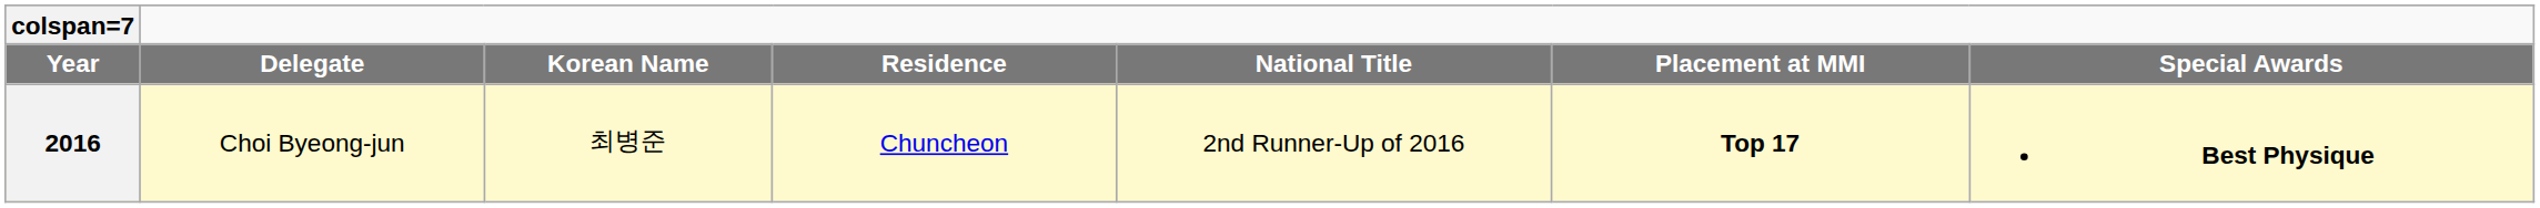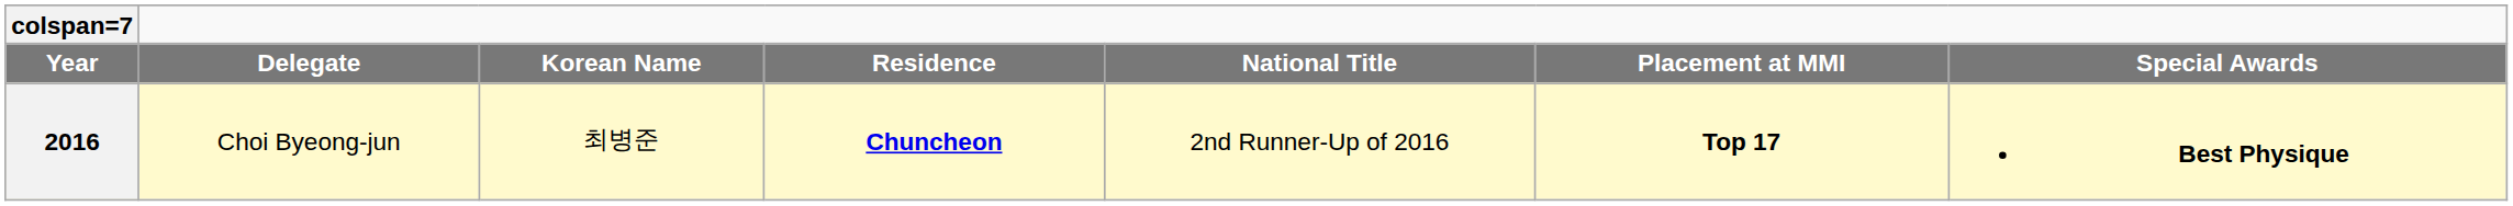2016 | Residence: normal -> bold
